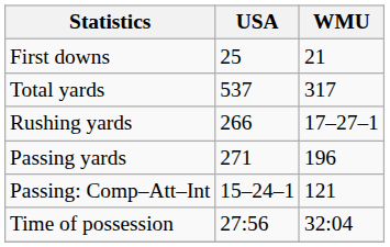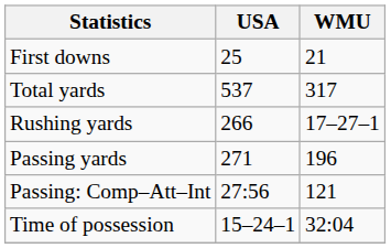Passing: Comp–Att–Int | USA: 15–24–1 -> 27:56
Time of possession | USA: 27:56 -> 15–24–1
